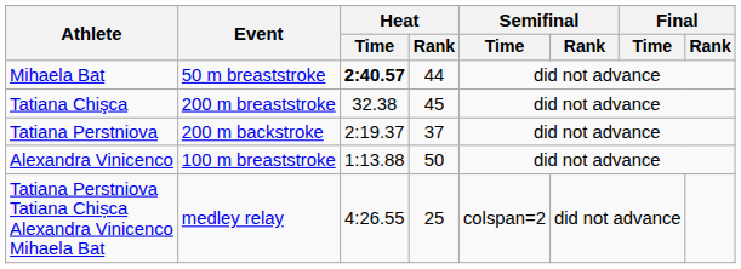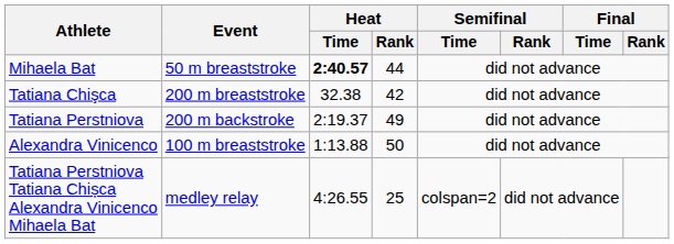Tatiana Chişca | Heat / Rank: 45 -> 42
Tatiana Perstniova | Heat / Rank: 37 -> 49
